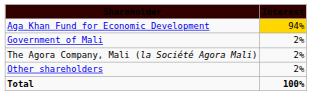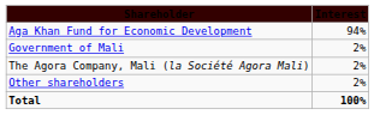Aga Khan Fund for Economic Development | Interest: gold background -> no background
